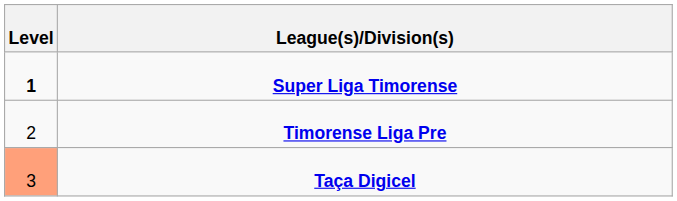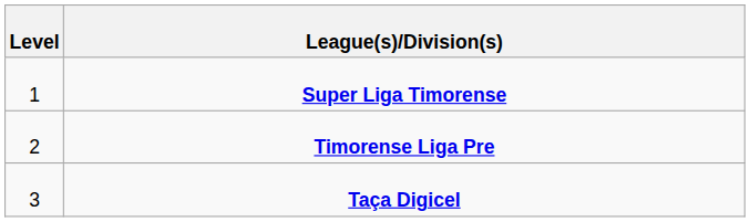Super Liga Timorense | Level: bold -> normal
Taça Digicel | Level: lightsalmon background -> no background
